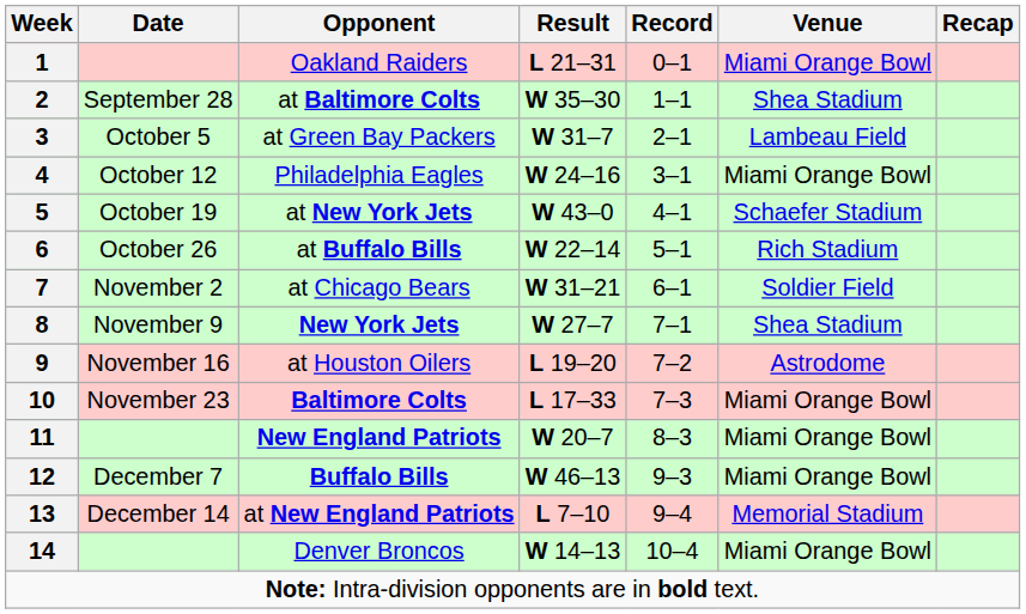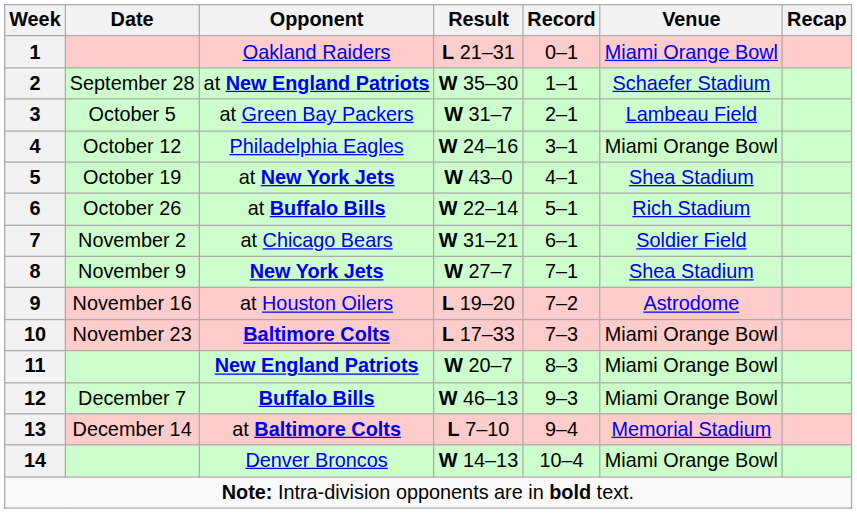2 | Opponent: at Baltimore Colts -> at New England Patriots
2 | Venue: Shea Stadium -> Schaefer Stadium
5 | Venue: Schaefer Stadium -> Shea Stadium
13 | Opponent: at New England Patriots -> at Baltimore Colts
